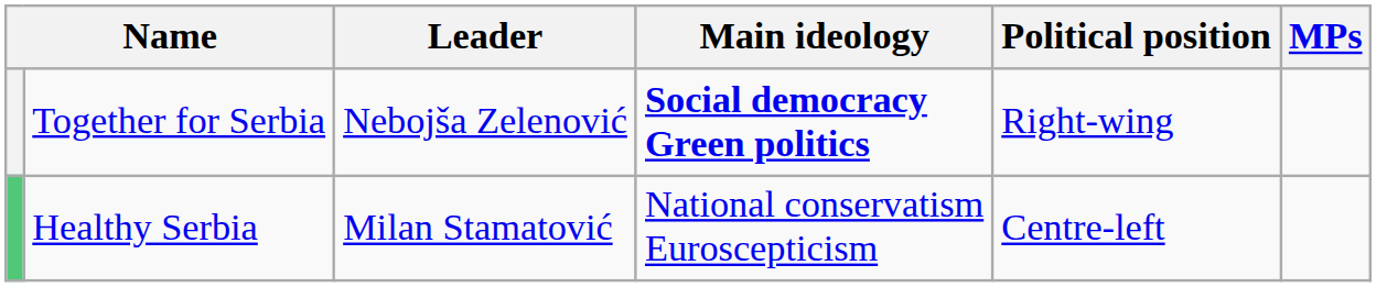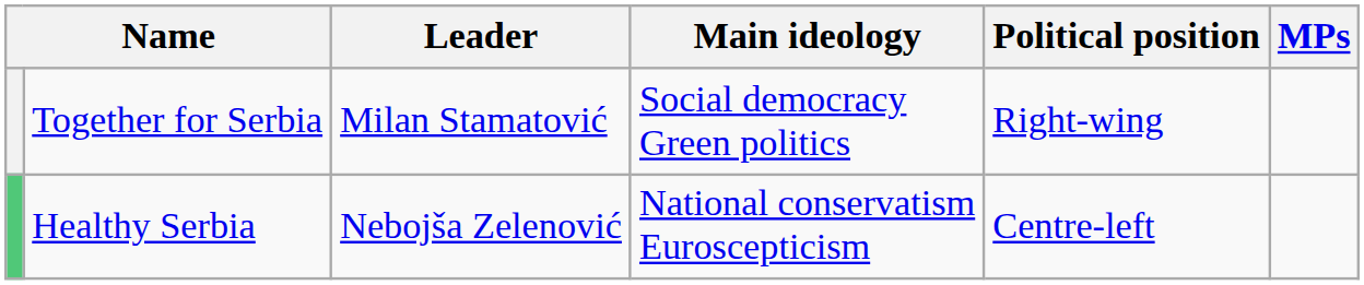Together for Serbia | Leader: Nebojša Zelenović -> Milan Stamatović
Together for Serbia | Main ideology: bold -> normal
Healthy Serbia | Leader: Milan Stamatović -> Nebojša Zelenović
